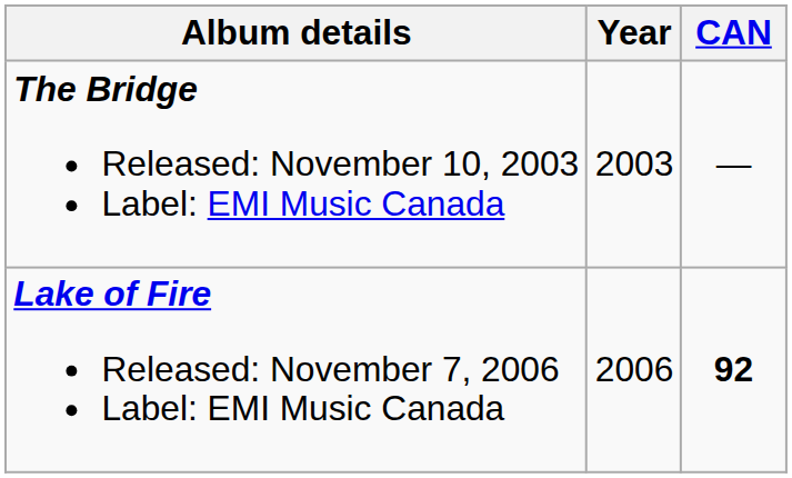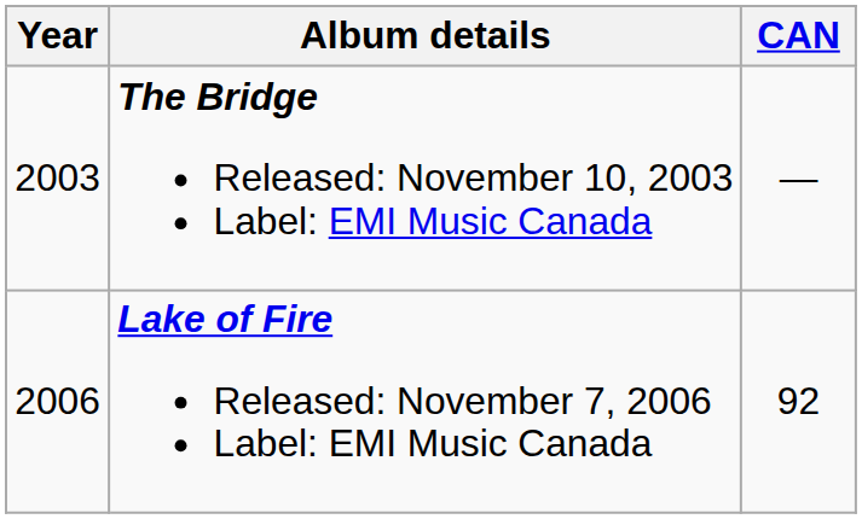columns swapped: Year <-> Album details
row 3 | CAN: bold -> normal
